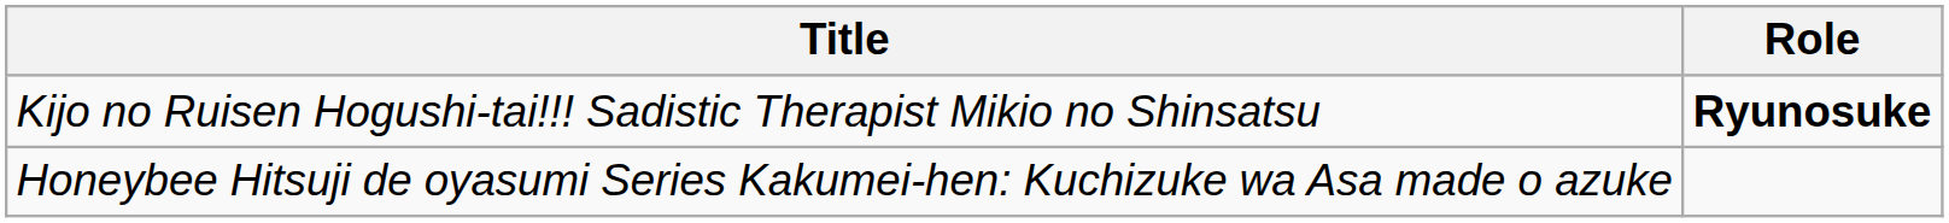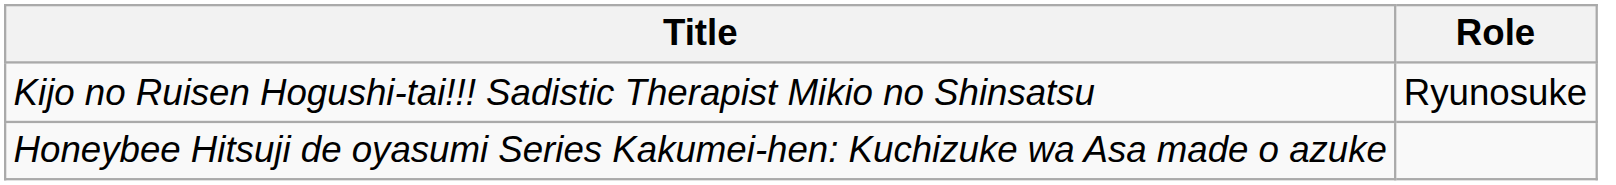row 2 | Role: bold -> normal
